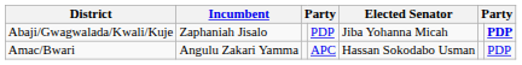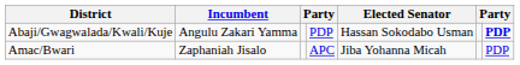Abaji/Gwagwalada/Kwali/Kuje | Incumbent: Zaphaniah Jisalo -> Angulu Zakari Yamma
Abaji/Gwagwalada/Kwali/Kuje | Elected Senator: Jiba Yohanna Micah -> Hassan Sokodabo Usman
Amac/Bwari | Incumbent: Angulu Zakari Yamma -> Zaphaniah Jisalo
Amac/Bwari | Elected Senator: Hassan Sokodabo Usman -> Jiba Yohanna Micah
